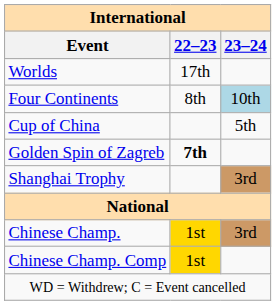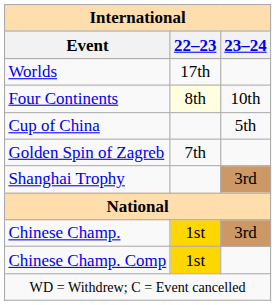Four Continents | 22–23: no background -> lightyellow background
Four Continents | 23–24: lightblue background -> no background
Golden Spin of Zagreb | 22–23: bold -> normal
